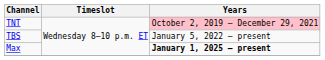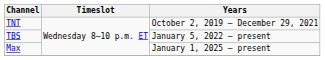TNT | Years: pink background -> no background
Max | Years: bold -> normal
